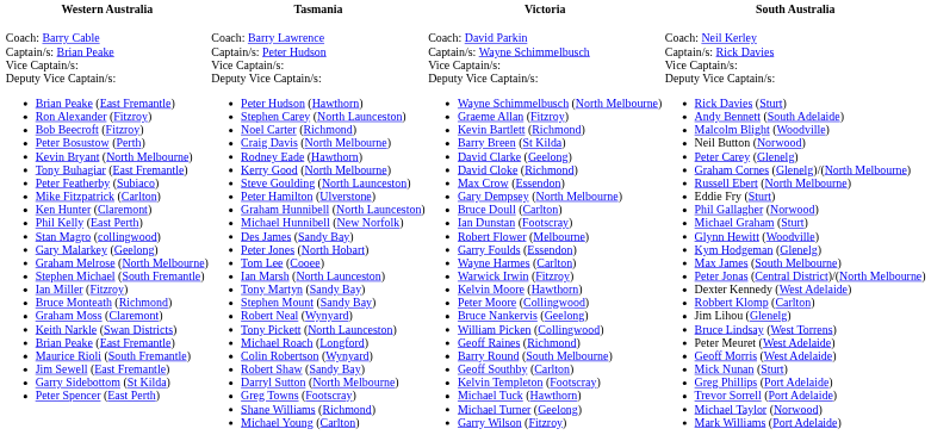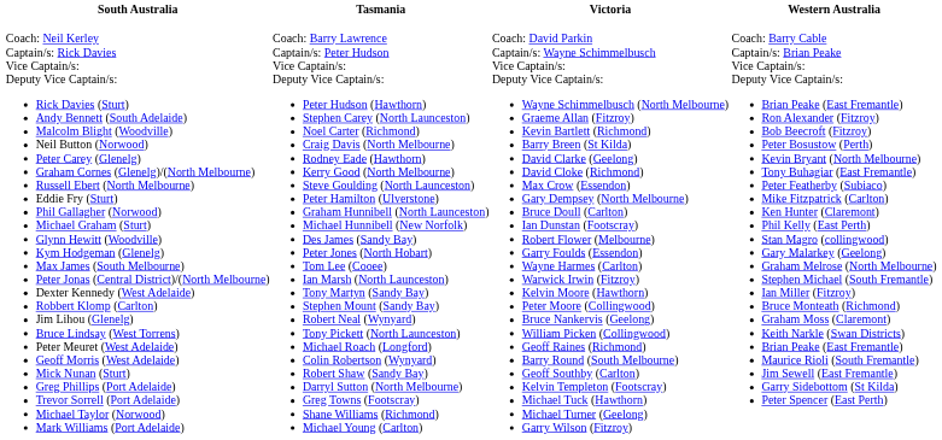columns swapped: South Australia <-> Western Australia
